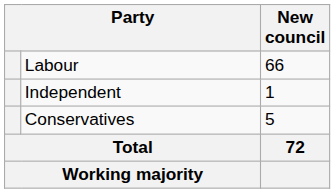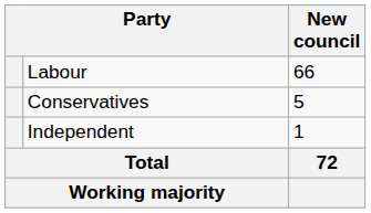rows swapped: Conservatives <-> Independent
